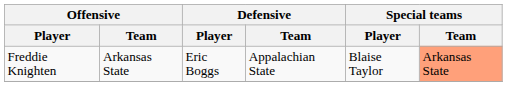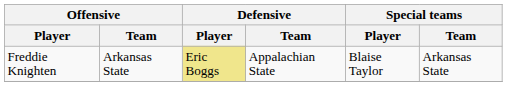Freddie Knighten | Defensive / Player: no background -> khaki background
Freddie Knighten | Special teams / Team: lightsalmon background -> no background
